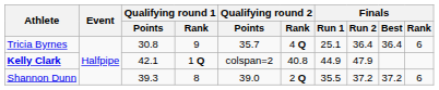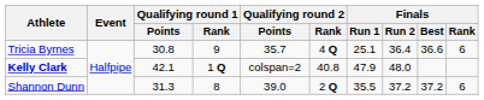Tricia Byrnes | Finals / Best: 36.4 -> 36.6
Kelly Clark | Finals / Run 1: 44.9 -> 47.9
Kelly Clark | Finals / Run 2: 47.9 -> 48.0
Shannon Dunn | Qualifying round 1 / Points: 39.3 -> 31.3
